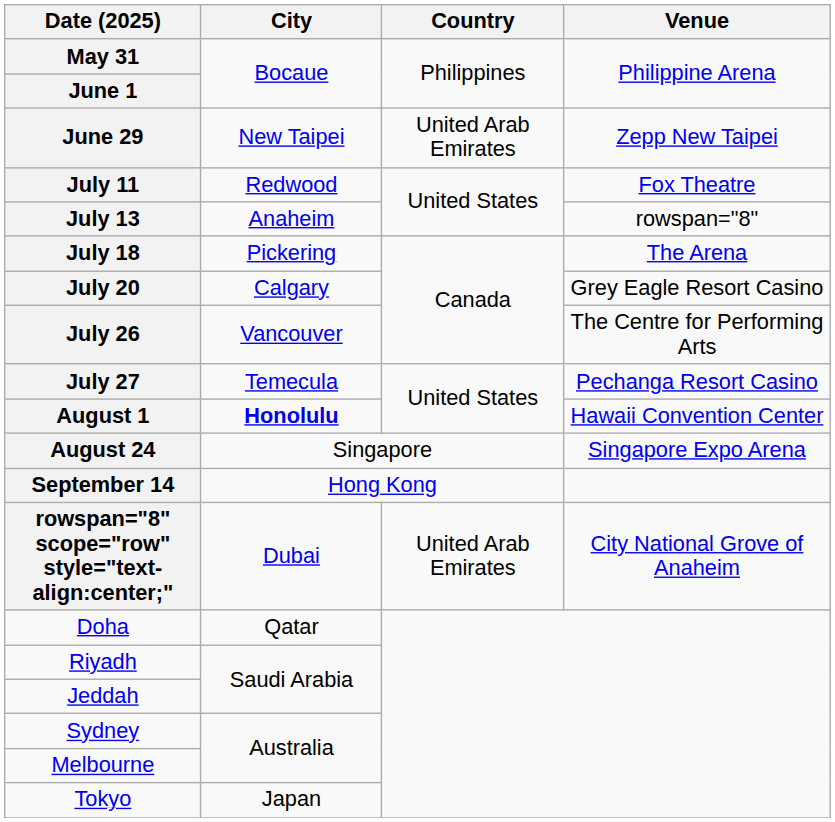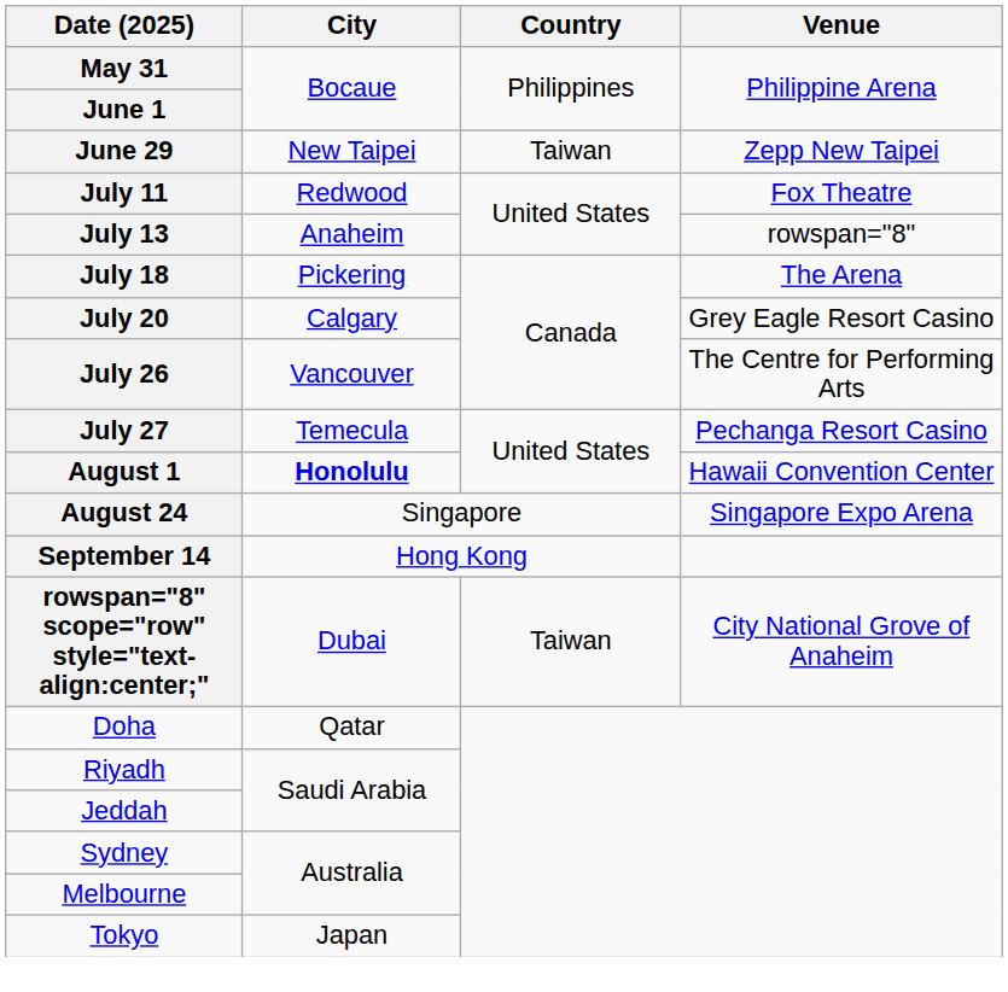June 29 | Country: United Arab Emirates -> Taiwan
rowspan="8" scope="row" style="text-align:center;" | Country: United Arab Emirates -> Taiwan
